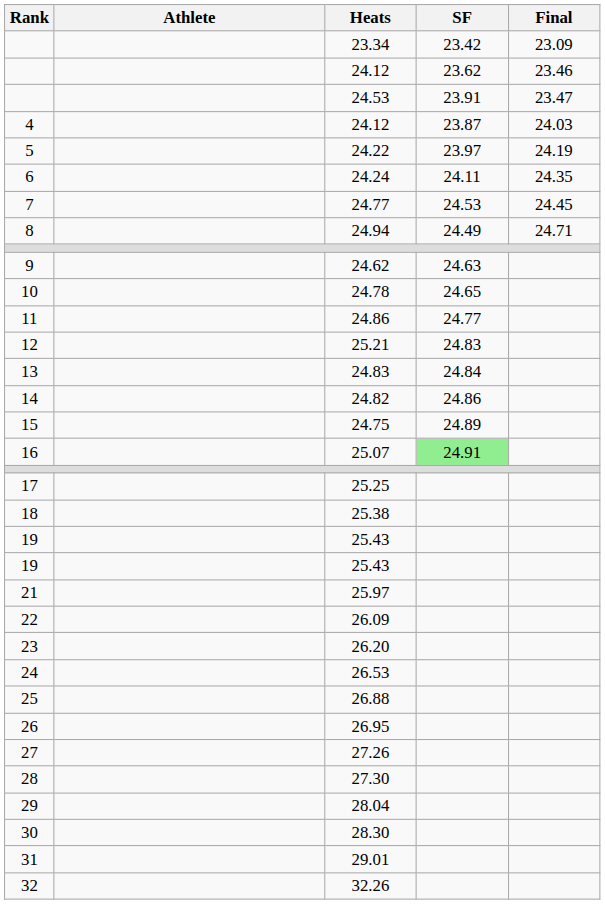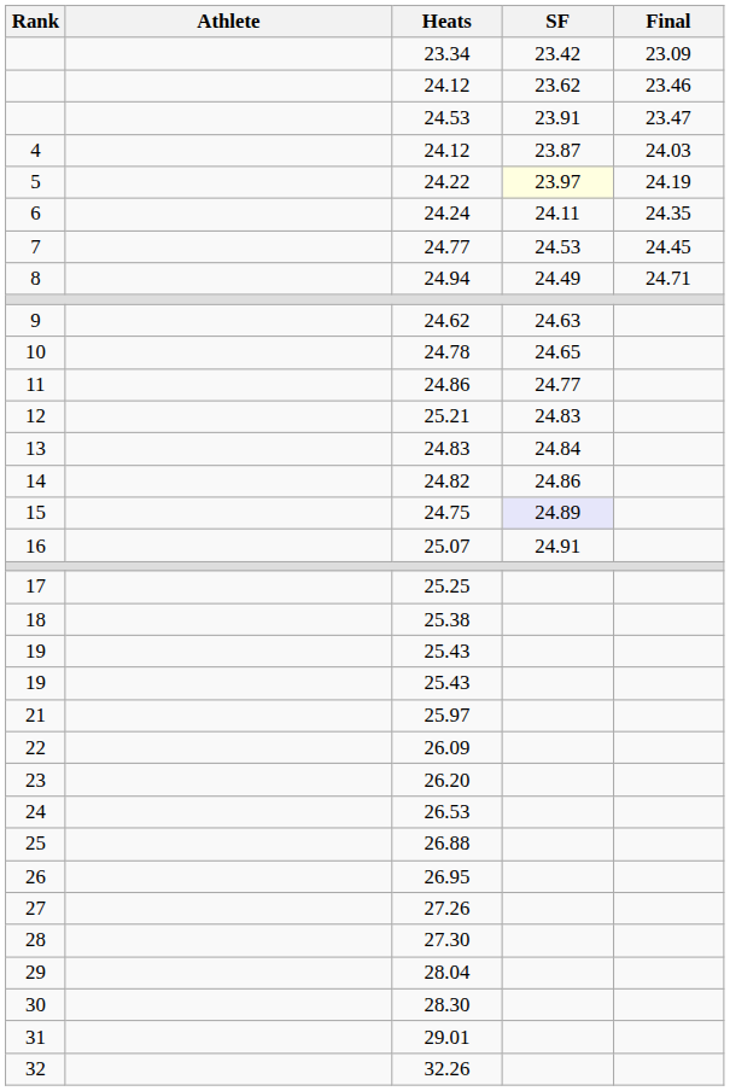24.22 | SF: no background -> lightyellow background
24.75 | SF: no background -> lavender background
25.07 | SF: lightgreen background -> no background
